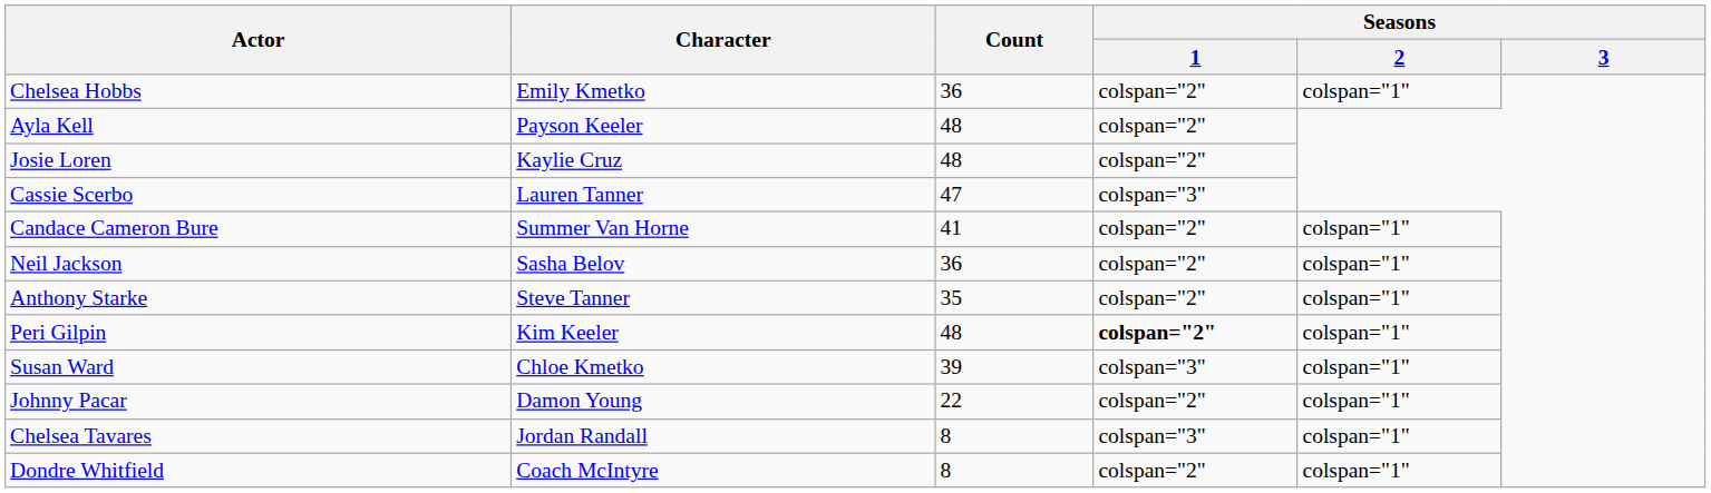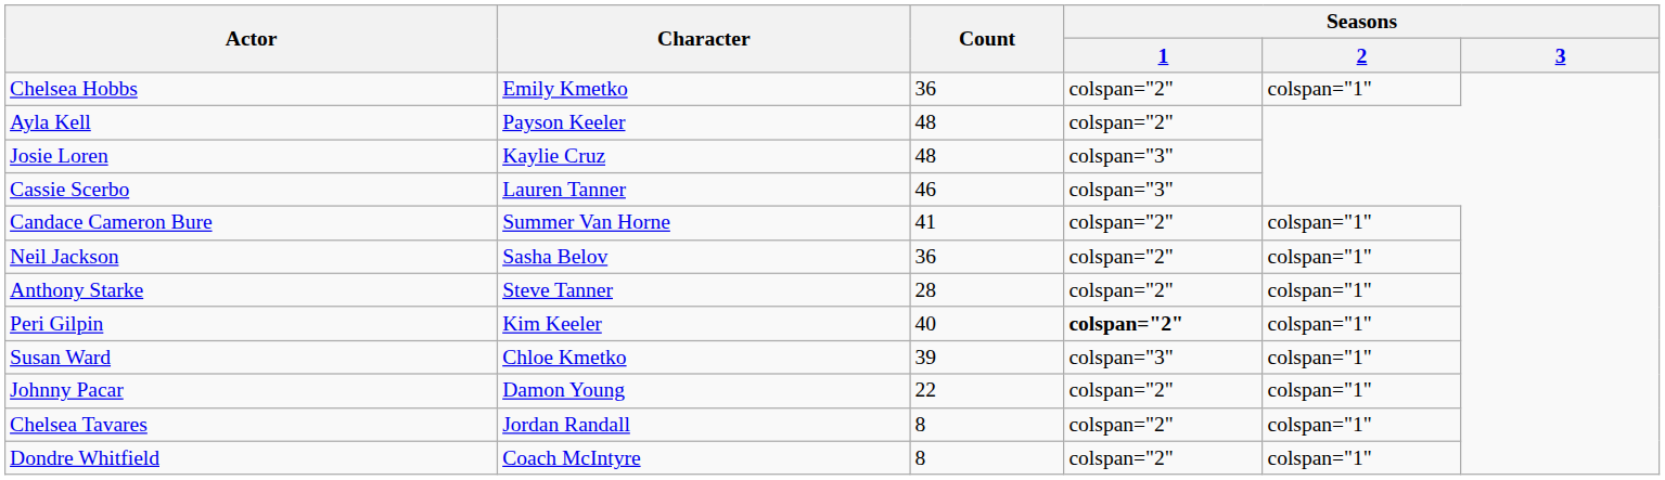Josie Loren | Seasons / 1: colspan="2" -> colspan="3"
Cassie Scerbo | Count: 47 -> 46
Anthony Starke | Count: 35 -> 28
Peri Gilpin | Count: 48 -> 40
Chelsea Tavares | Seasons / 1: colspan="3" -> colspan="2"
